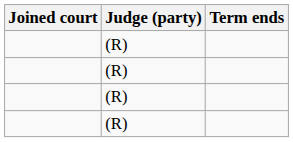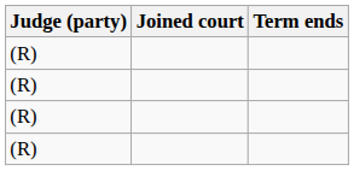columns swapped: Judge (party) <-> Joined court
